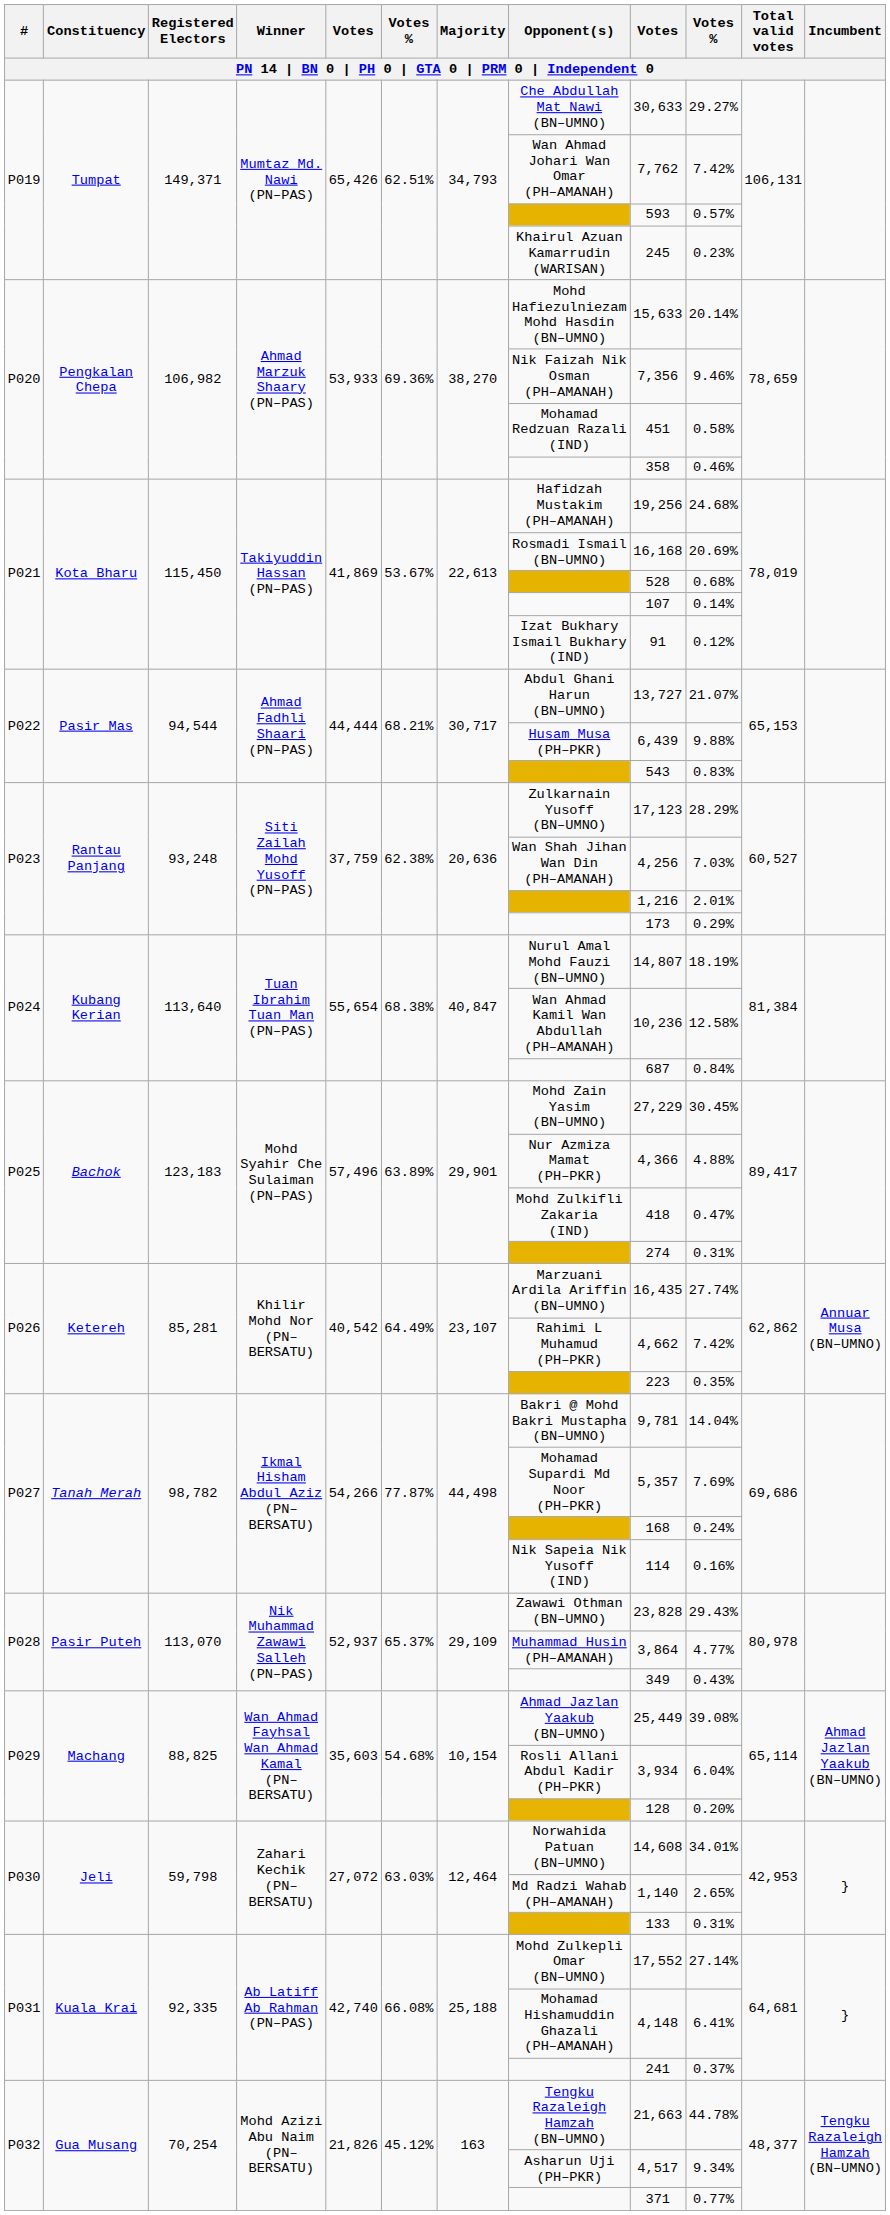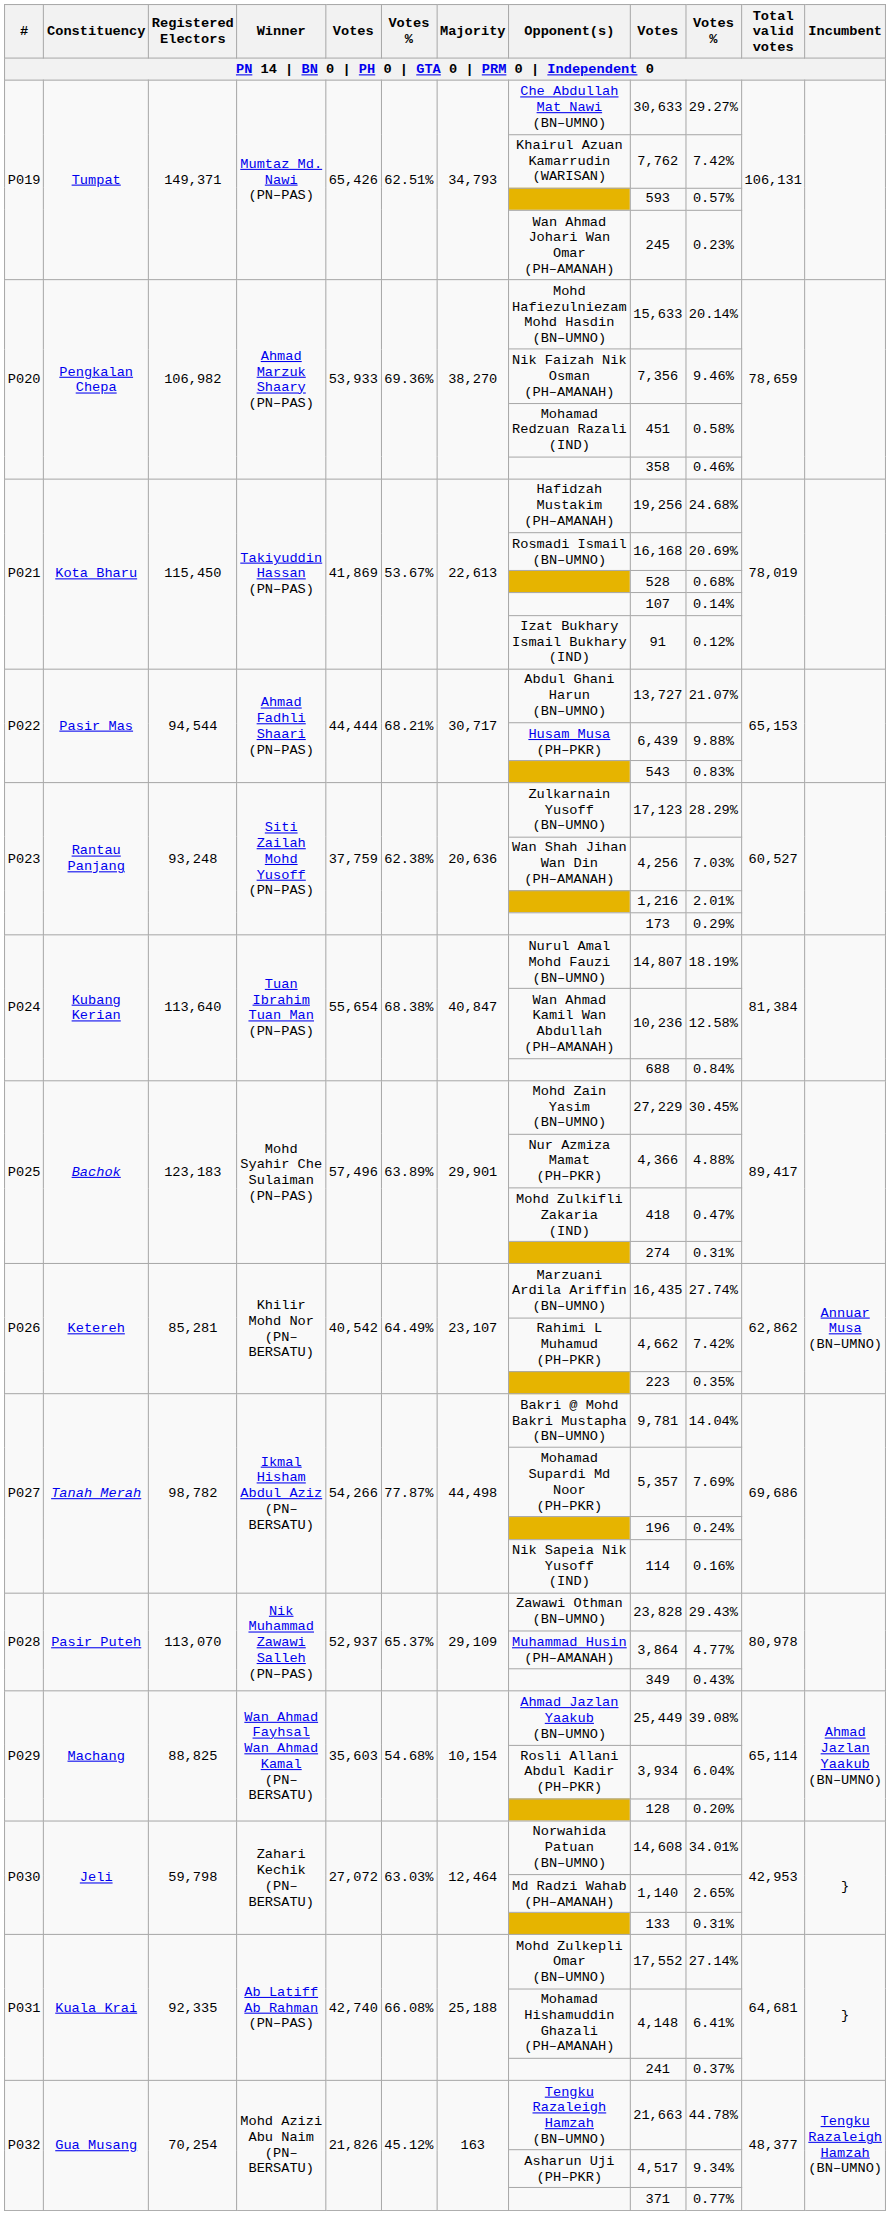row 4 | Opponent(s): Wan Ahmad Johari Wan Omar (PH–AMANAH) -> Khairul Azuan Kamarrudin (WARISAN)
row 6 | Opponent(s): Khairul Azuan Kamarrudin (WARISAN) -> Wan Ahmad Johari Wan Omar (PH–AMANAH)
row 25 | column 9: 687 -> 688
row 35 | column 9: 168 -> 196
